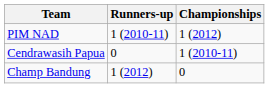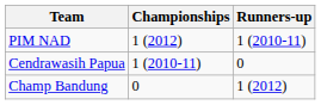columns swapped: Championships <-> Runners-up
